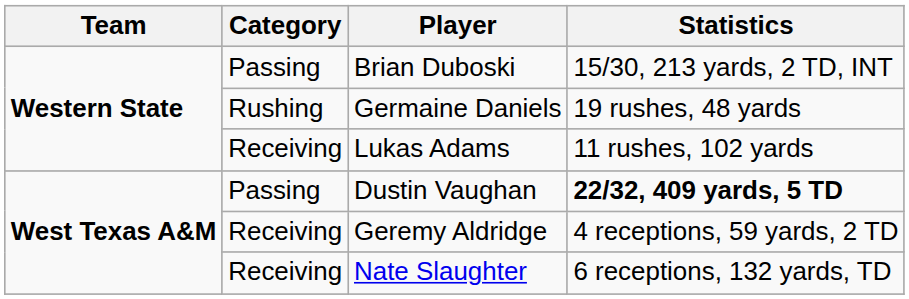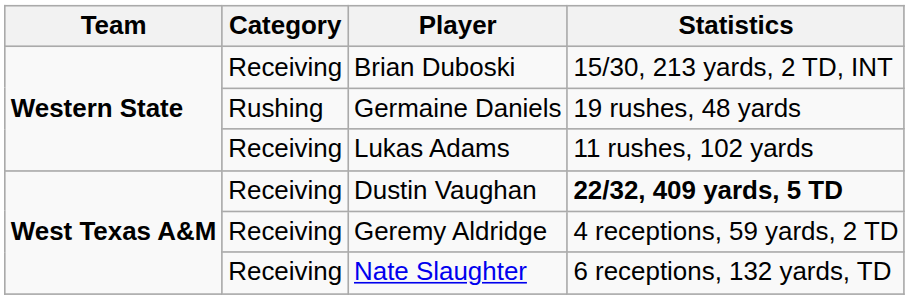Brian Duboski | Category: Passing -> Receiving
Dustin Vaughan | Category: Passing -> Receiving
